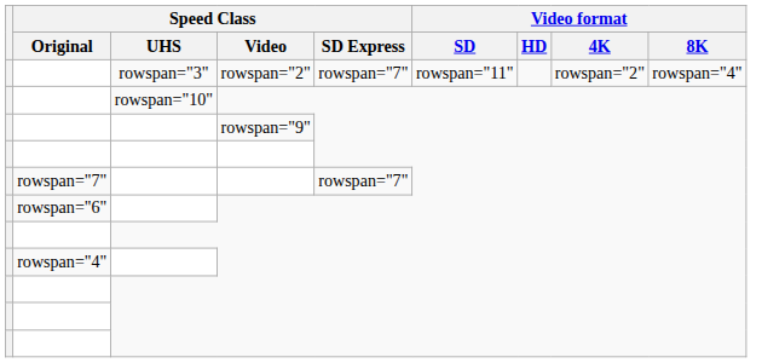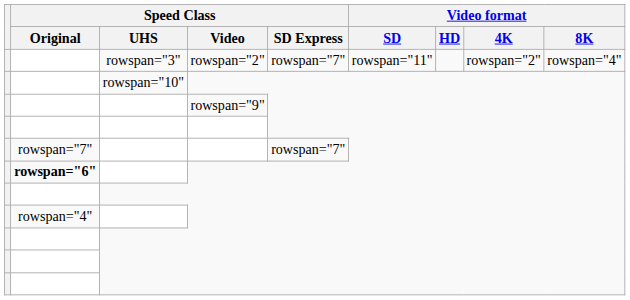rowspan="6" | Speed Class / Original: normal -> bold
